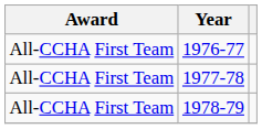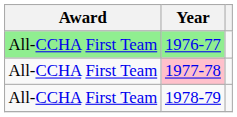row 2 | Award: no background -> lightgreen background
row 2 | Year: no background -> lightgreen background
row 3 | Year: no background -> pink background
